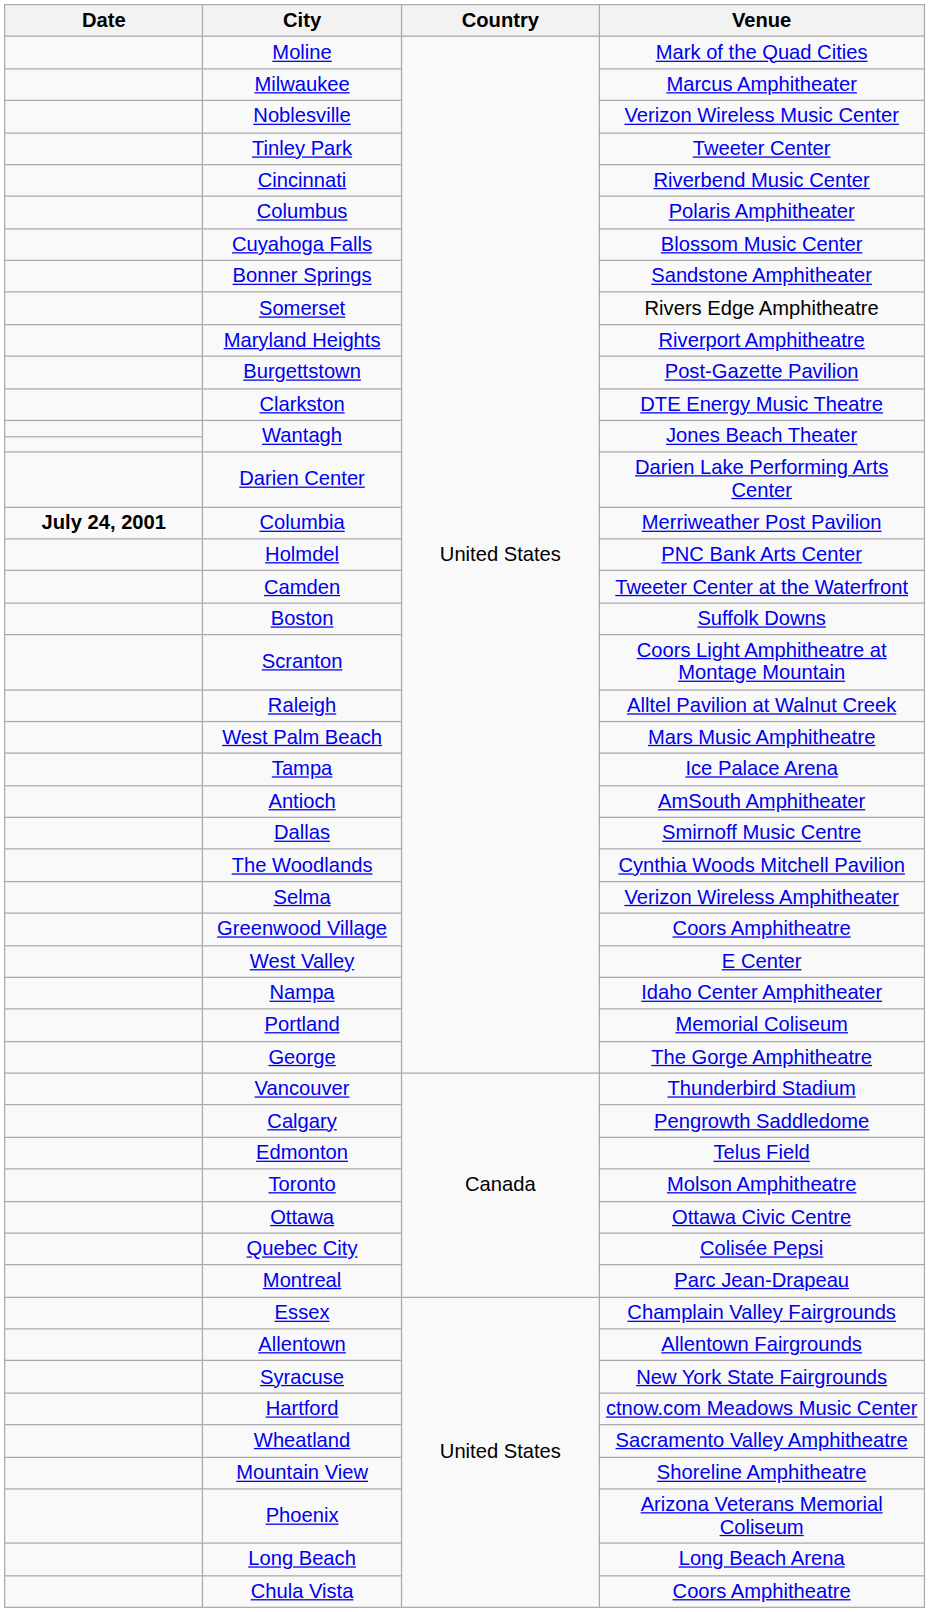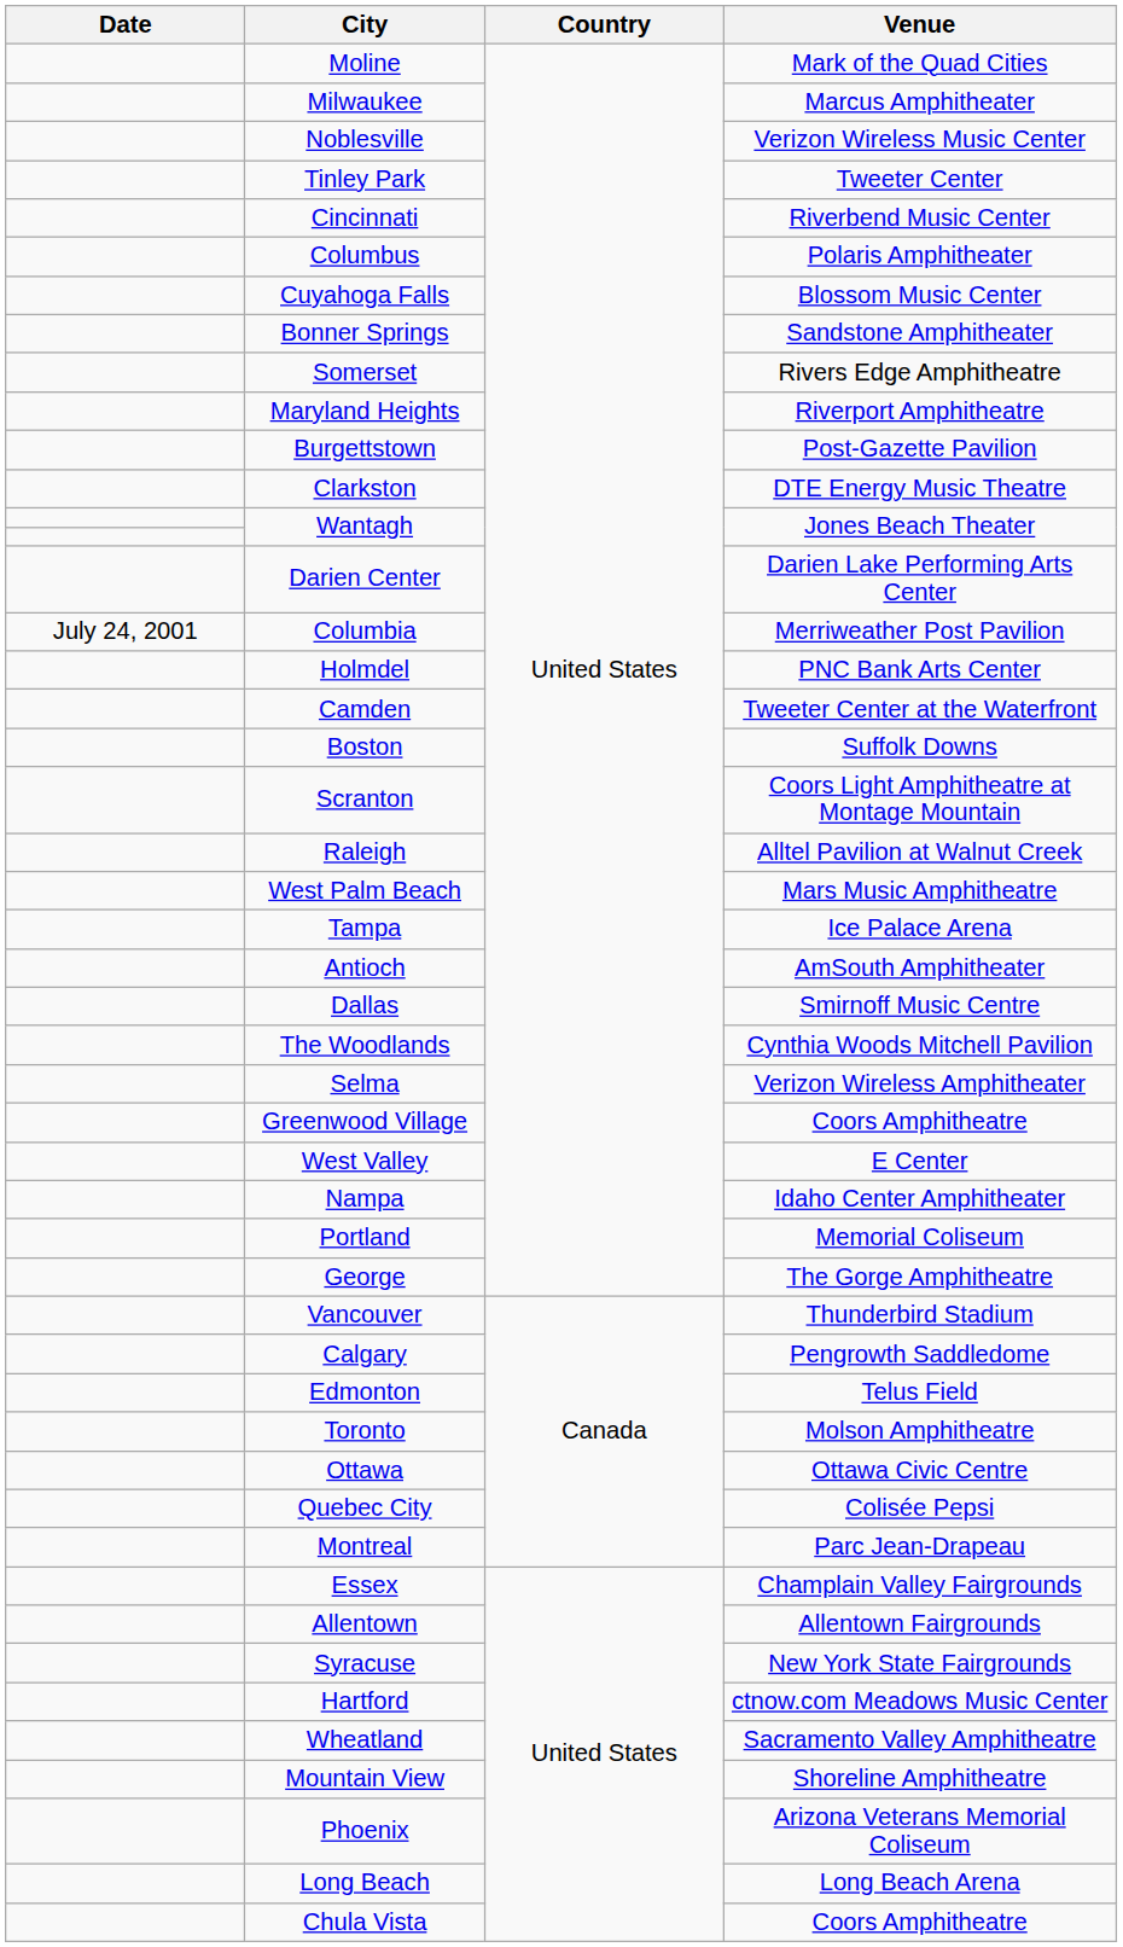Columbia | Date: bold -> normal
